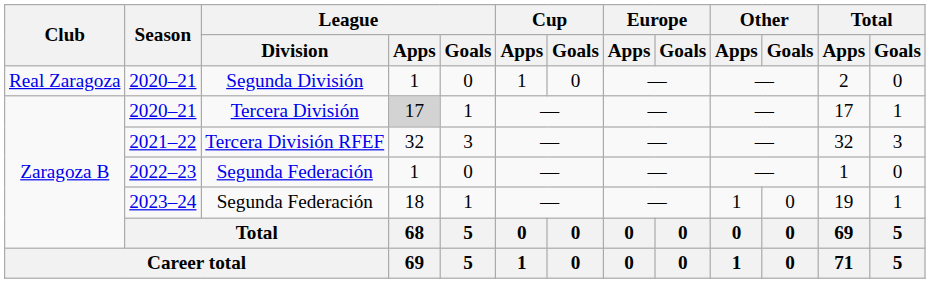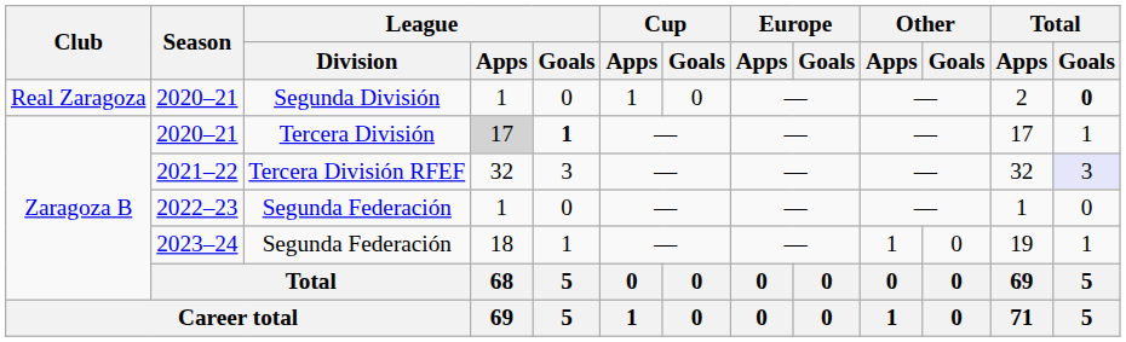2020–21 / Segunda División | Total / Goals: normal -> bold
2020–21 / Tercera División | League / Goals: normal -> bold
2021–22 | Total / Goals: no background -> lavender background
